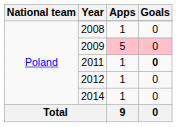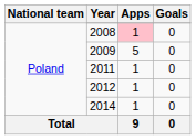2008 | Apps: no background -> pink background
2009 | Apps: pink background -> no background
2009 | Goals: pink background -> no background
2011 | Goals: bold -> normal
